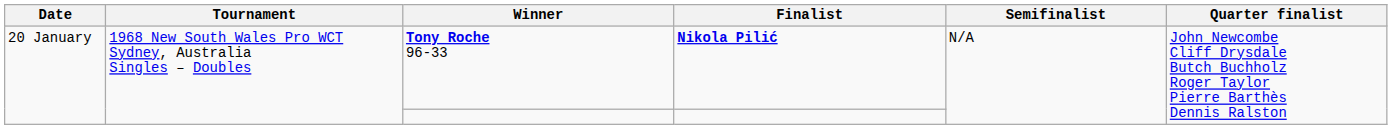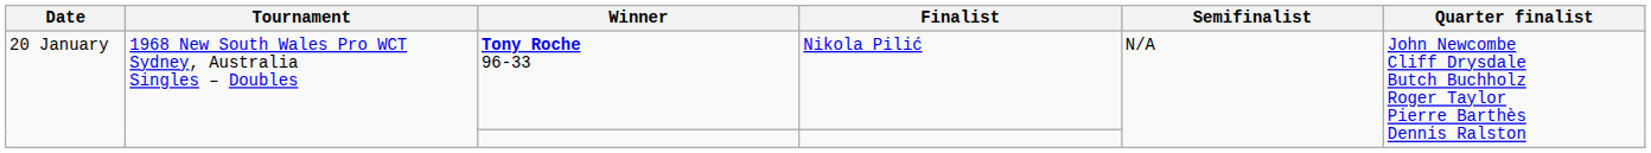Tony Roche 96-33 | Finalist: bold -> normal
